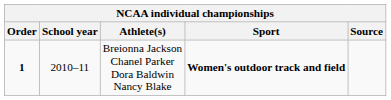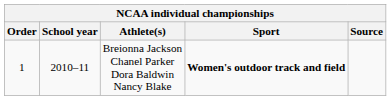Breionna Jackson Chanel Parker Dora Baldwin Nancy Blake | Order: bold -> normal
